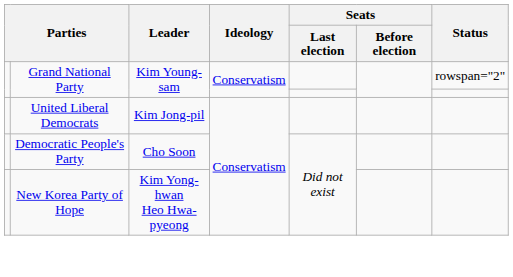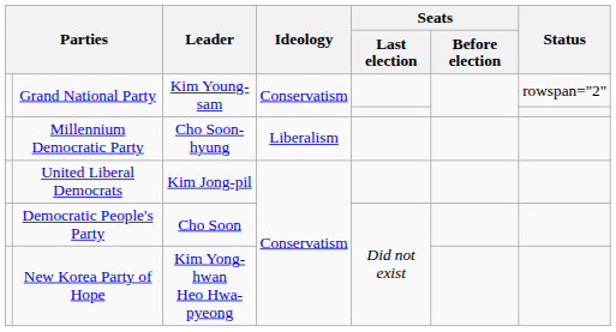+ row: Millennium Democratic Party | Cho Soon-hyung | Liberalism
